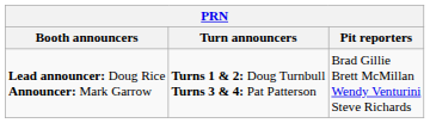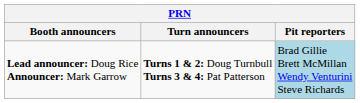Lead announcer: Doug Rice Announcer: Mark Garrow | Pit reporters: no background -> lightblue background
